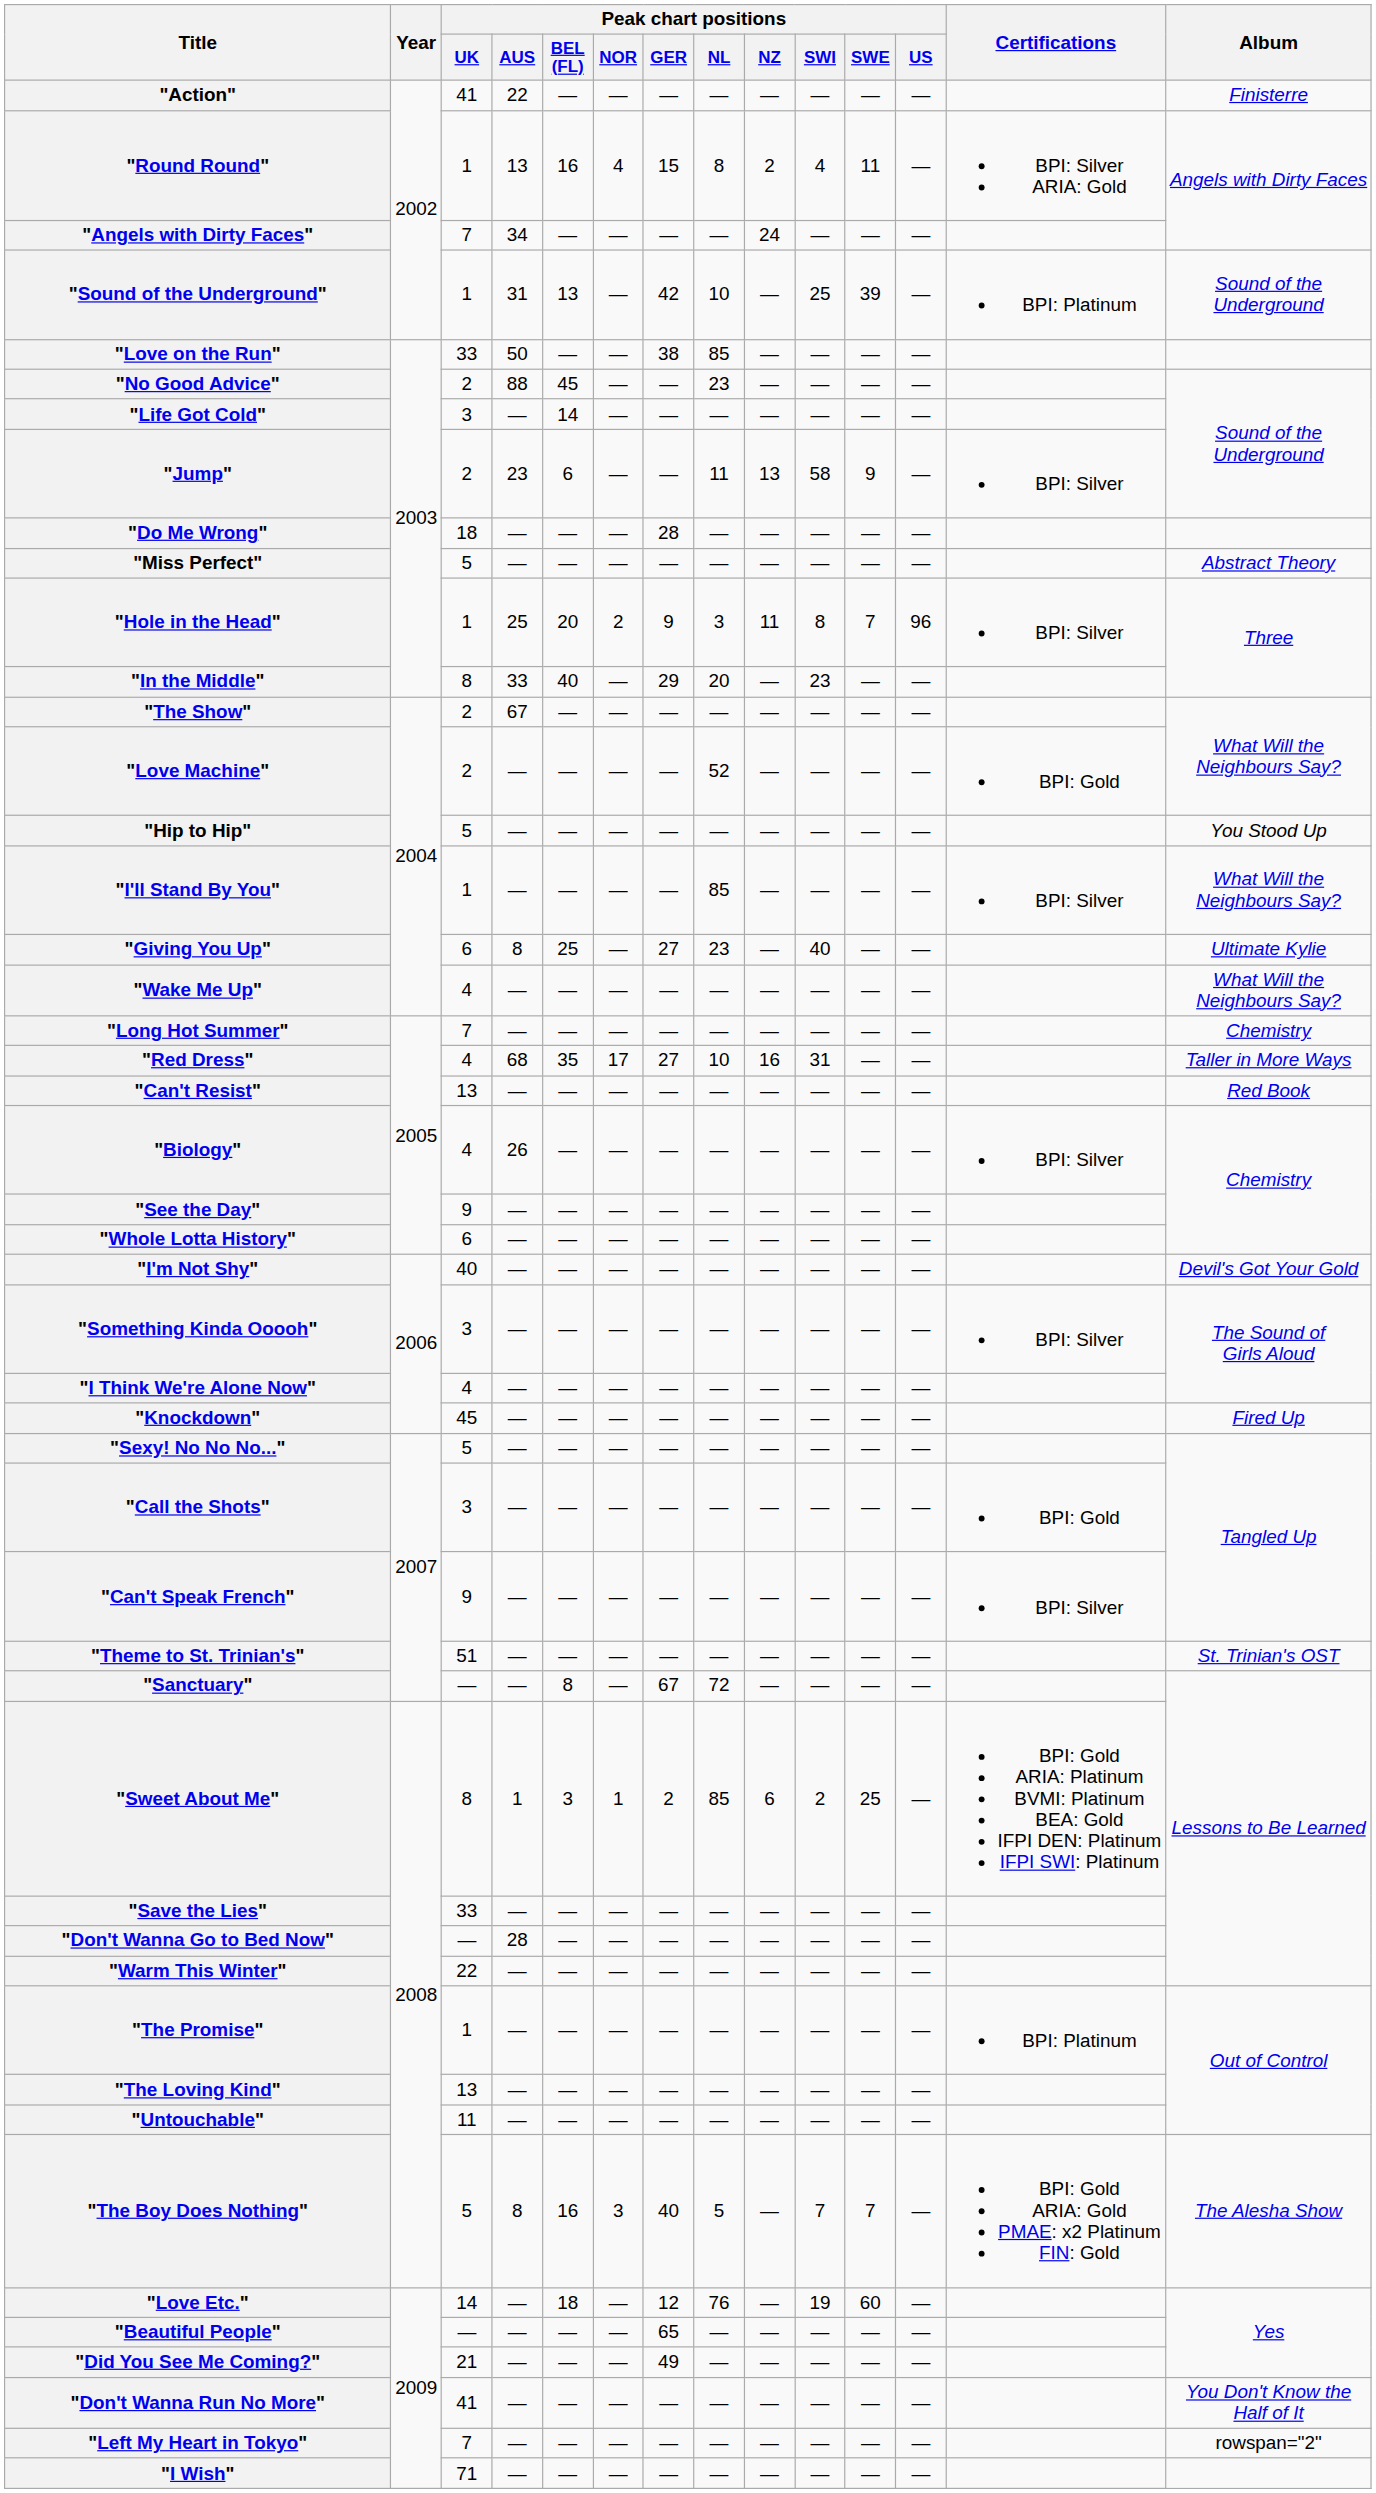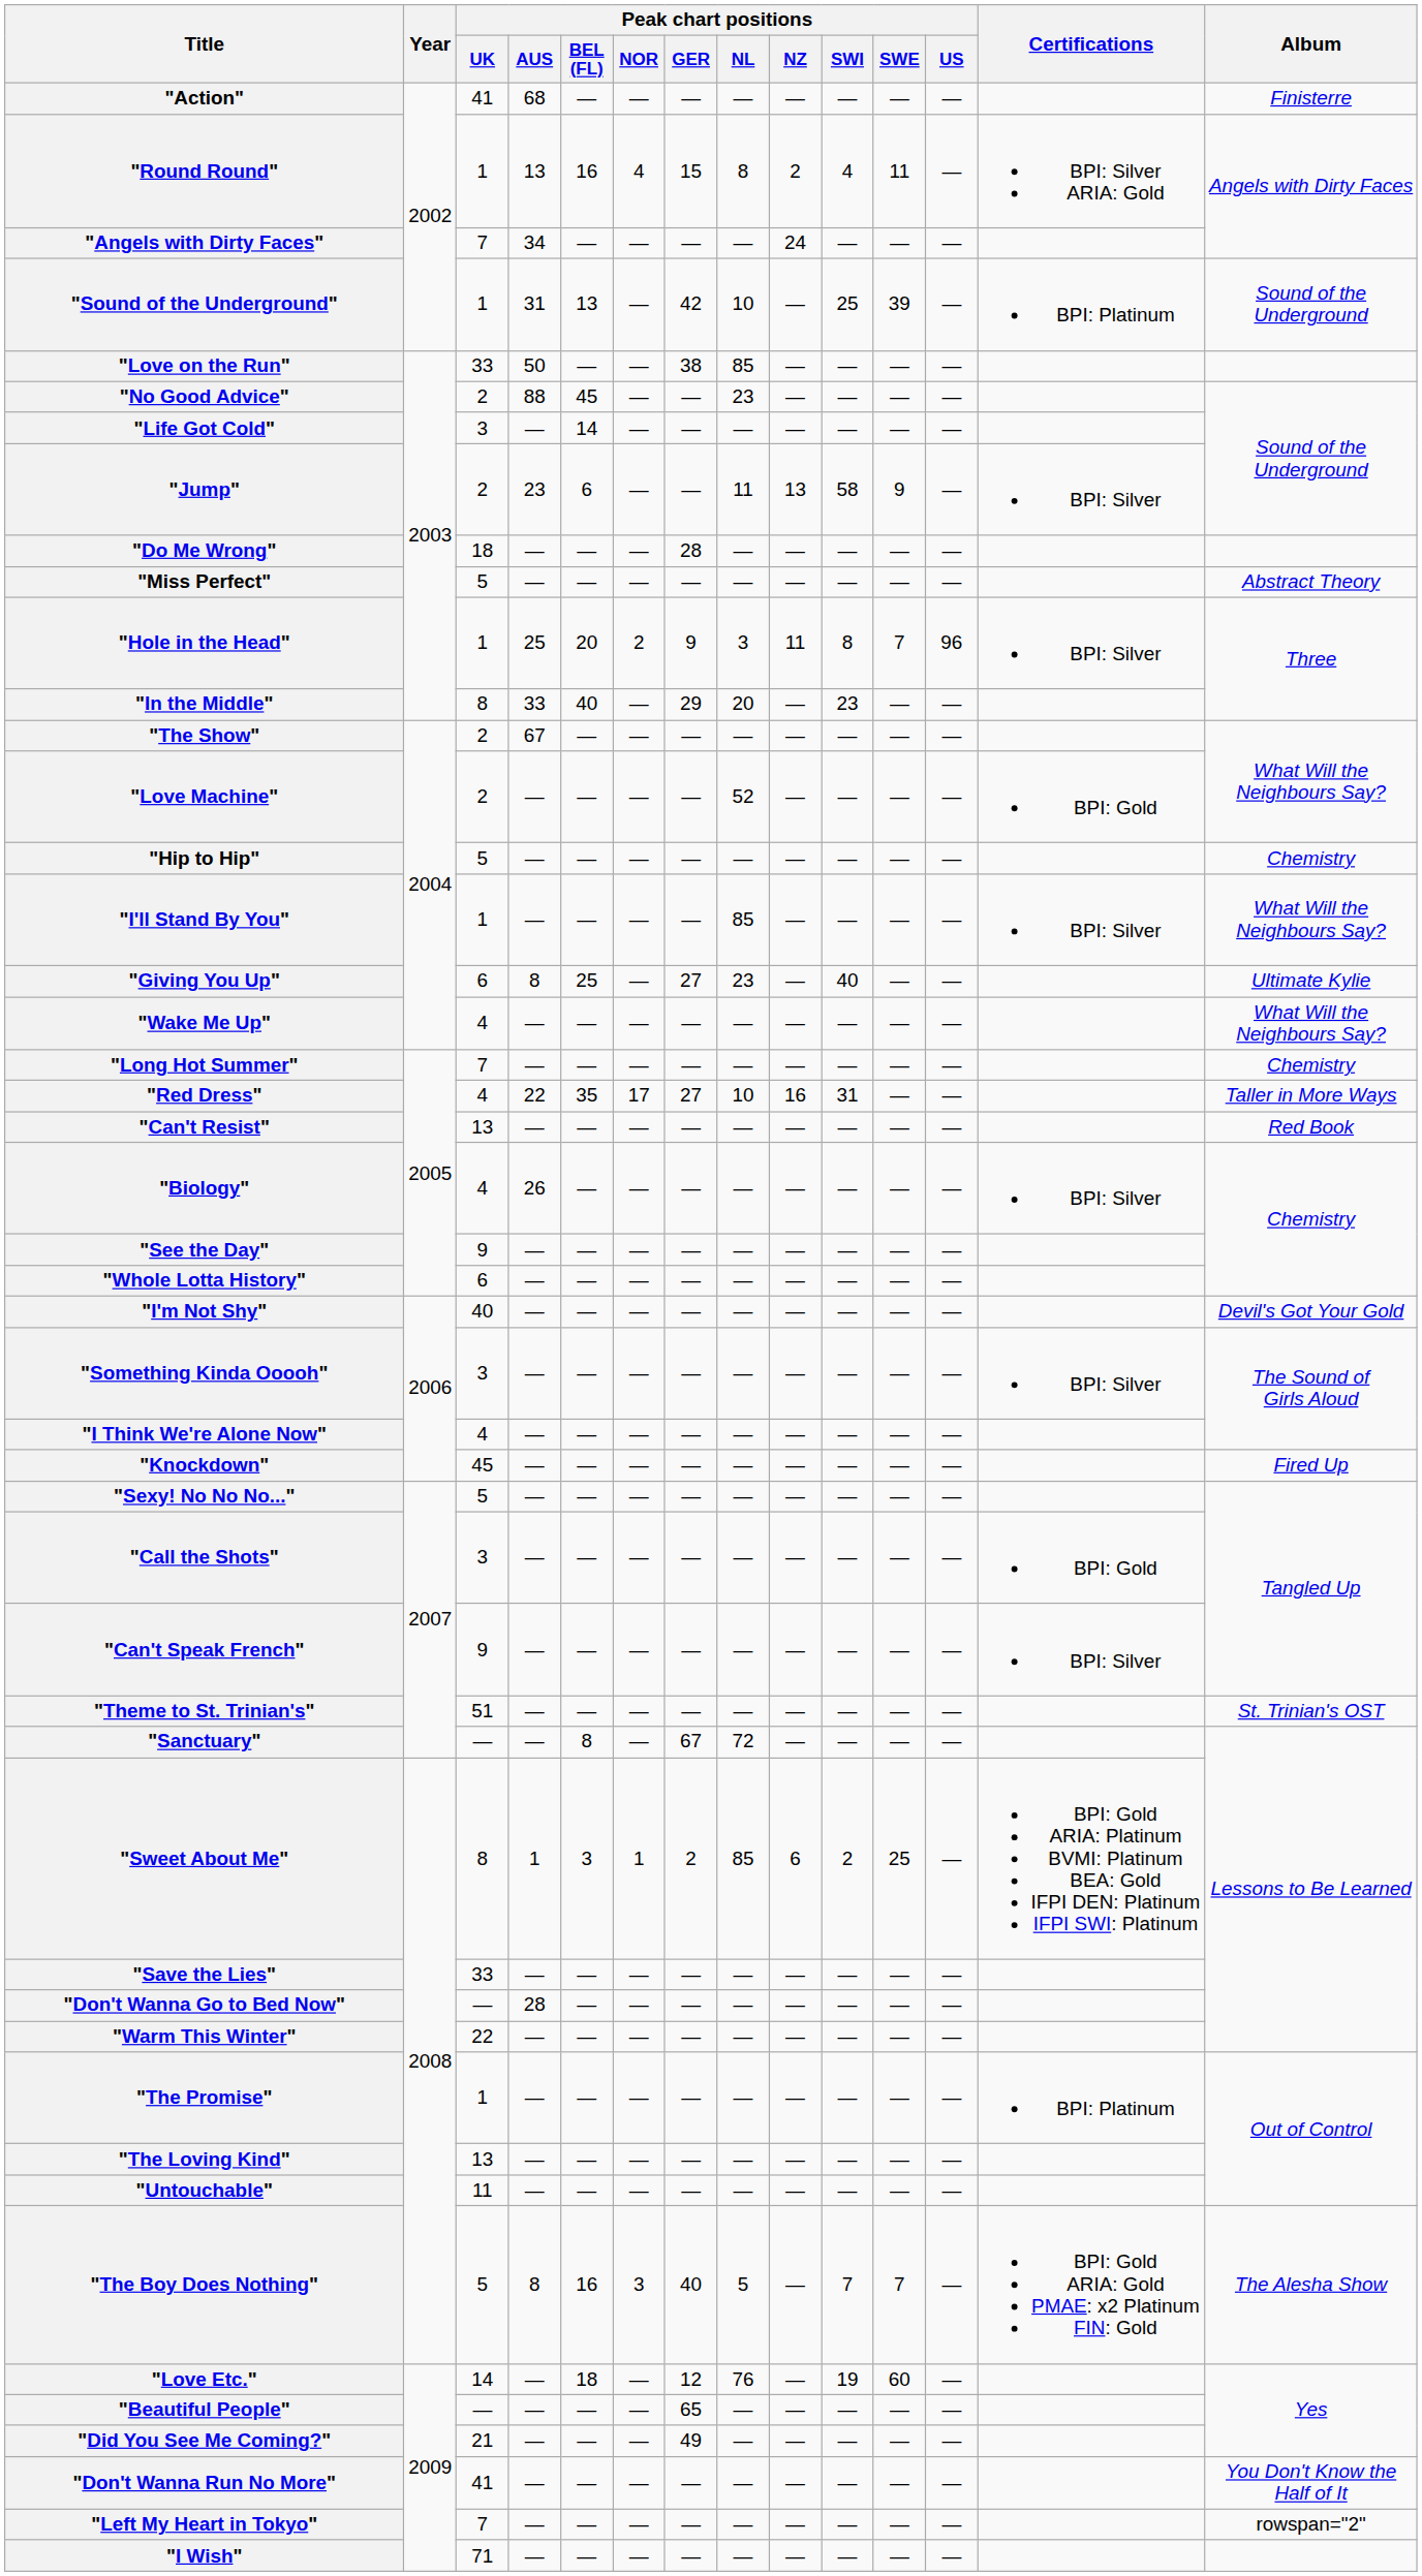"Action" | Peak chart positions / AUS: 22 -> 68
"Hip to Hip" | Album: You Stood Up -> Chemistry
"Red Dress" | Peak chart positions / AUS: 68 -> 22
